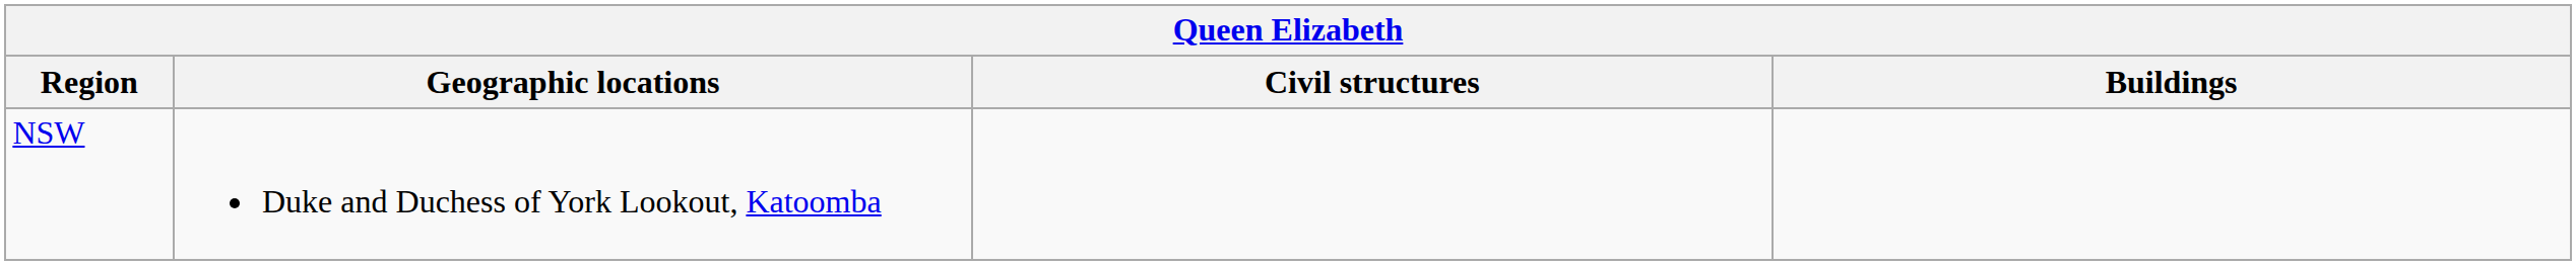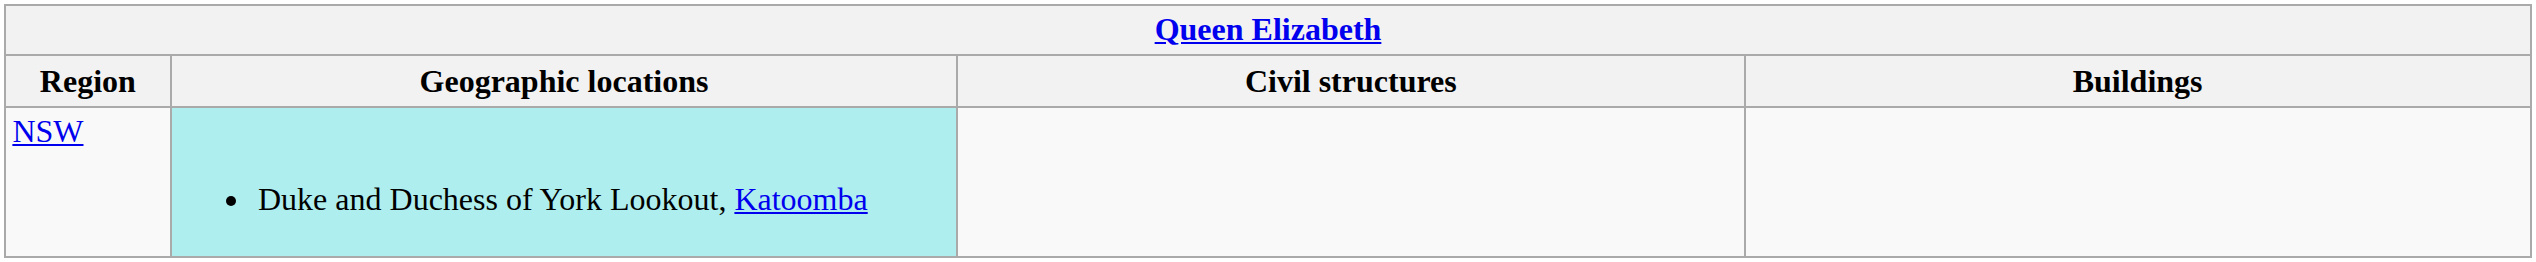NSW | Geographic locations: no background -> paleturquoise background
